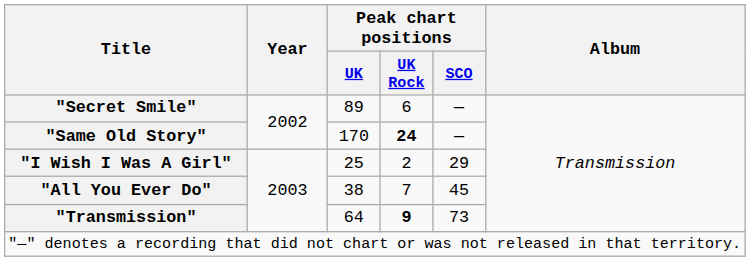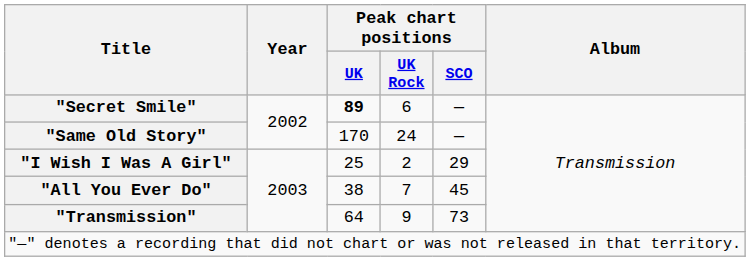"Secret Smile" | Peak chart positions / UK: normal -> bold
"Same Old Story" | Peak chart positions / UK Rock: bold -> normal
"Transmission" | Peak chart positions / UK Rock: bold -> normal
